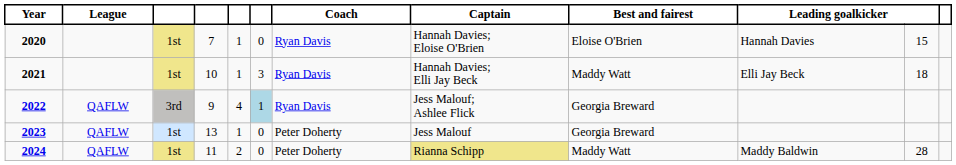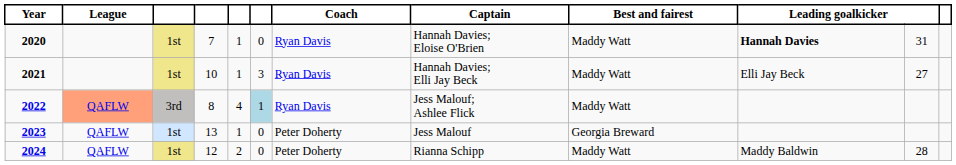2020 | Best and fairest: Eloise O'Brien -> Maddy Watt
2020 | column 10: normal -> bold
2020 | column 11: 15 -> 31
2021 | column 11: 18 -> 27
2022 | League: no background -> lightsalmon background
2022 | column 4: 9 -> 8
2022 | Best and fairest: Georgia Breward -> Maddy Watt
2024 | column 4: 11 -> 12
2024 | Captain: khaki background -> no background
